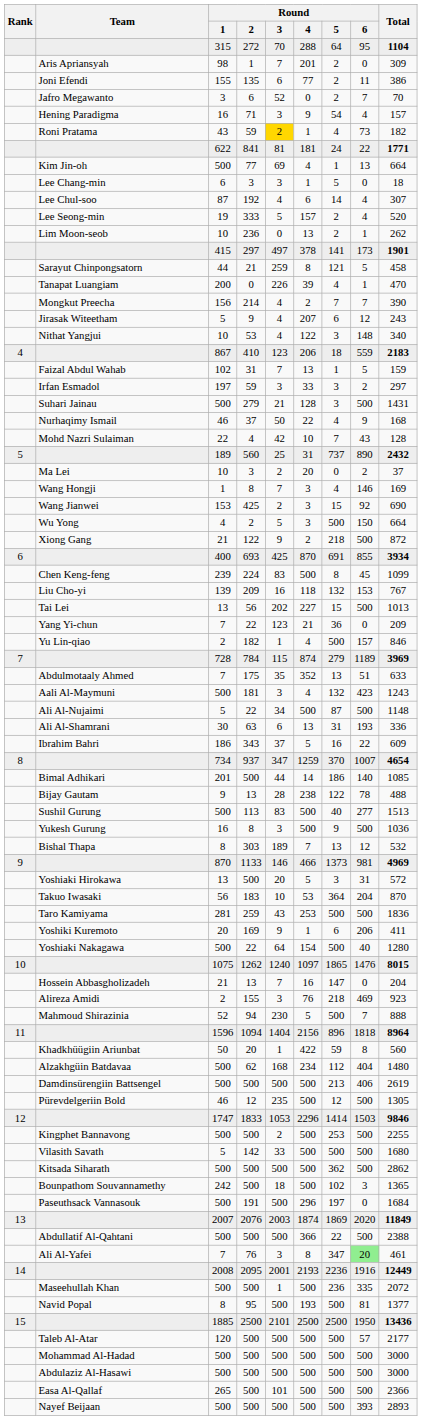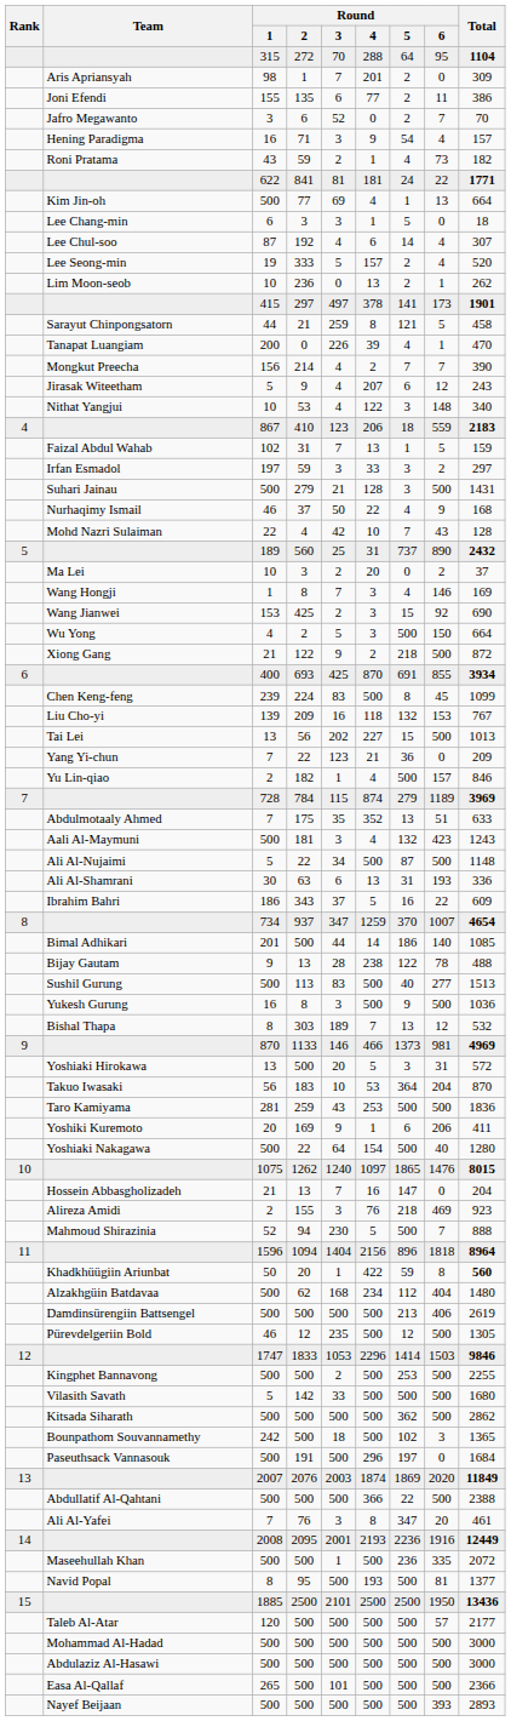Roni Pratama | Round / 3: gold background -> no background
Khadkhüügiin Ariunbat | Total: normal -> bold
Ali Al-Yafei | Round / 6: lightgreen background -> no background
